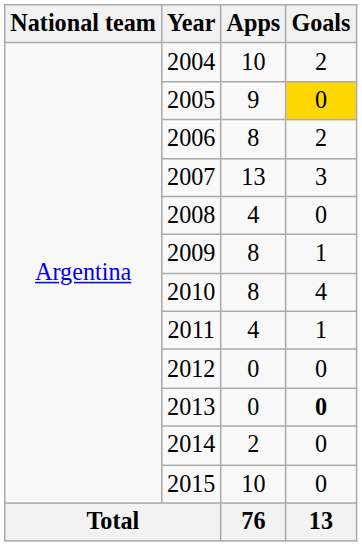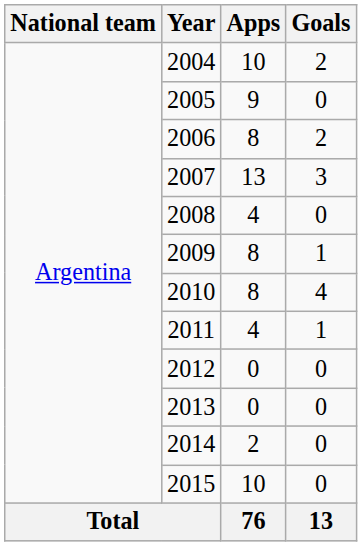2005 | Goals: gold background -> no background
2013 | Goals: bold -> normal
